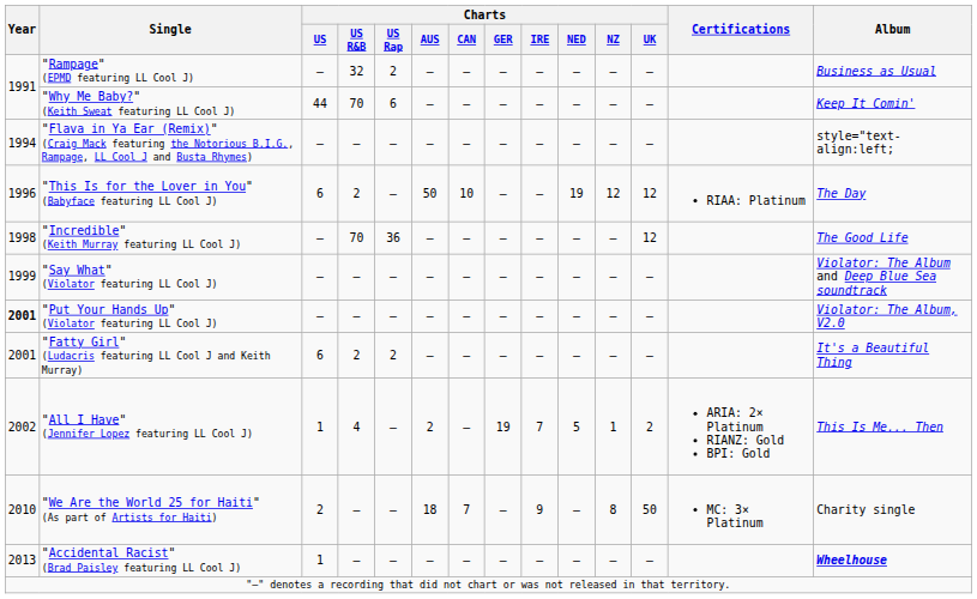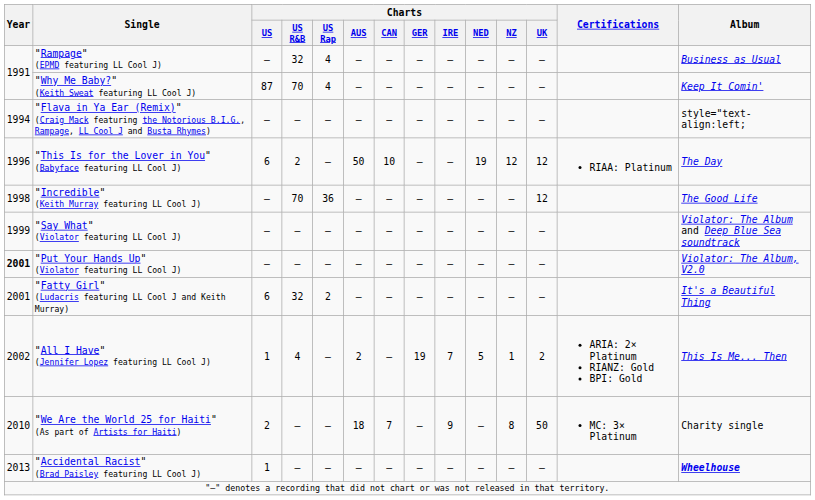"Rampage" (EPMD featuring LL Cool J) | Charts / US Rap: 2 -> 4
"Why Me Baby?" (Keith Sweat featuring LL Cool J) | Charts / US: 44 -> 87
"Why Me Baby?" (Keith Sweat featuring LL Cool J) | Charts / US Rap: 6 -> 4
"Fatty Girl" (Ludacris featuring LL Cool J and Keith Murray) | Charts / US R&B: 2 -> 32
